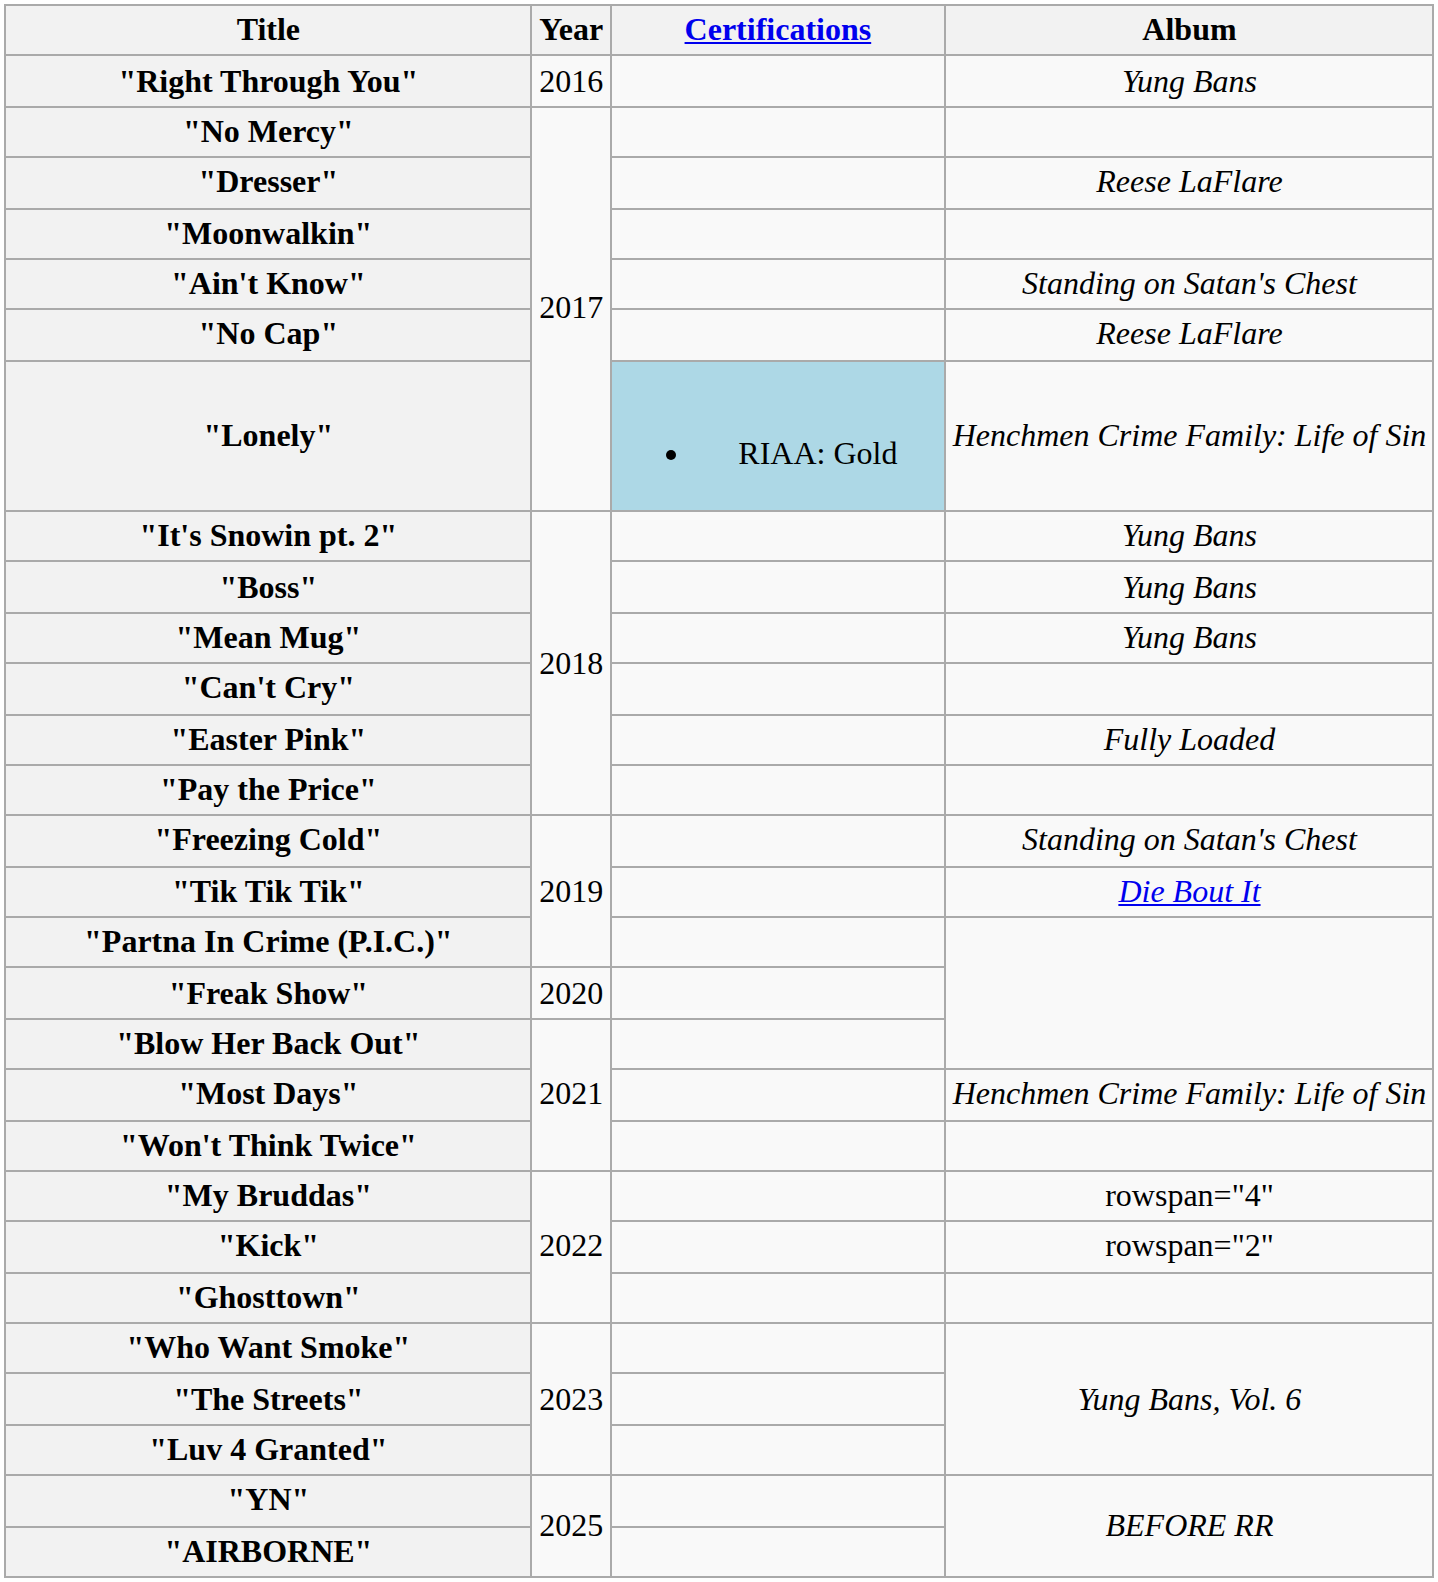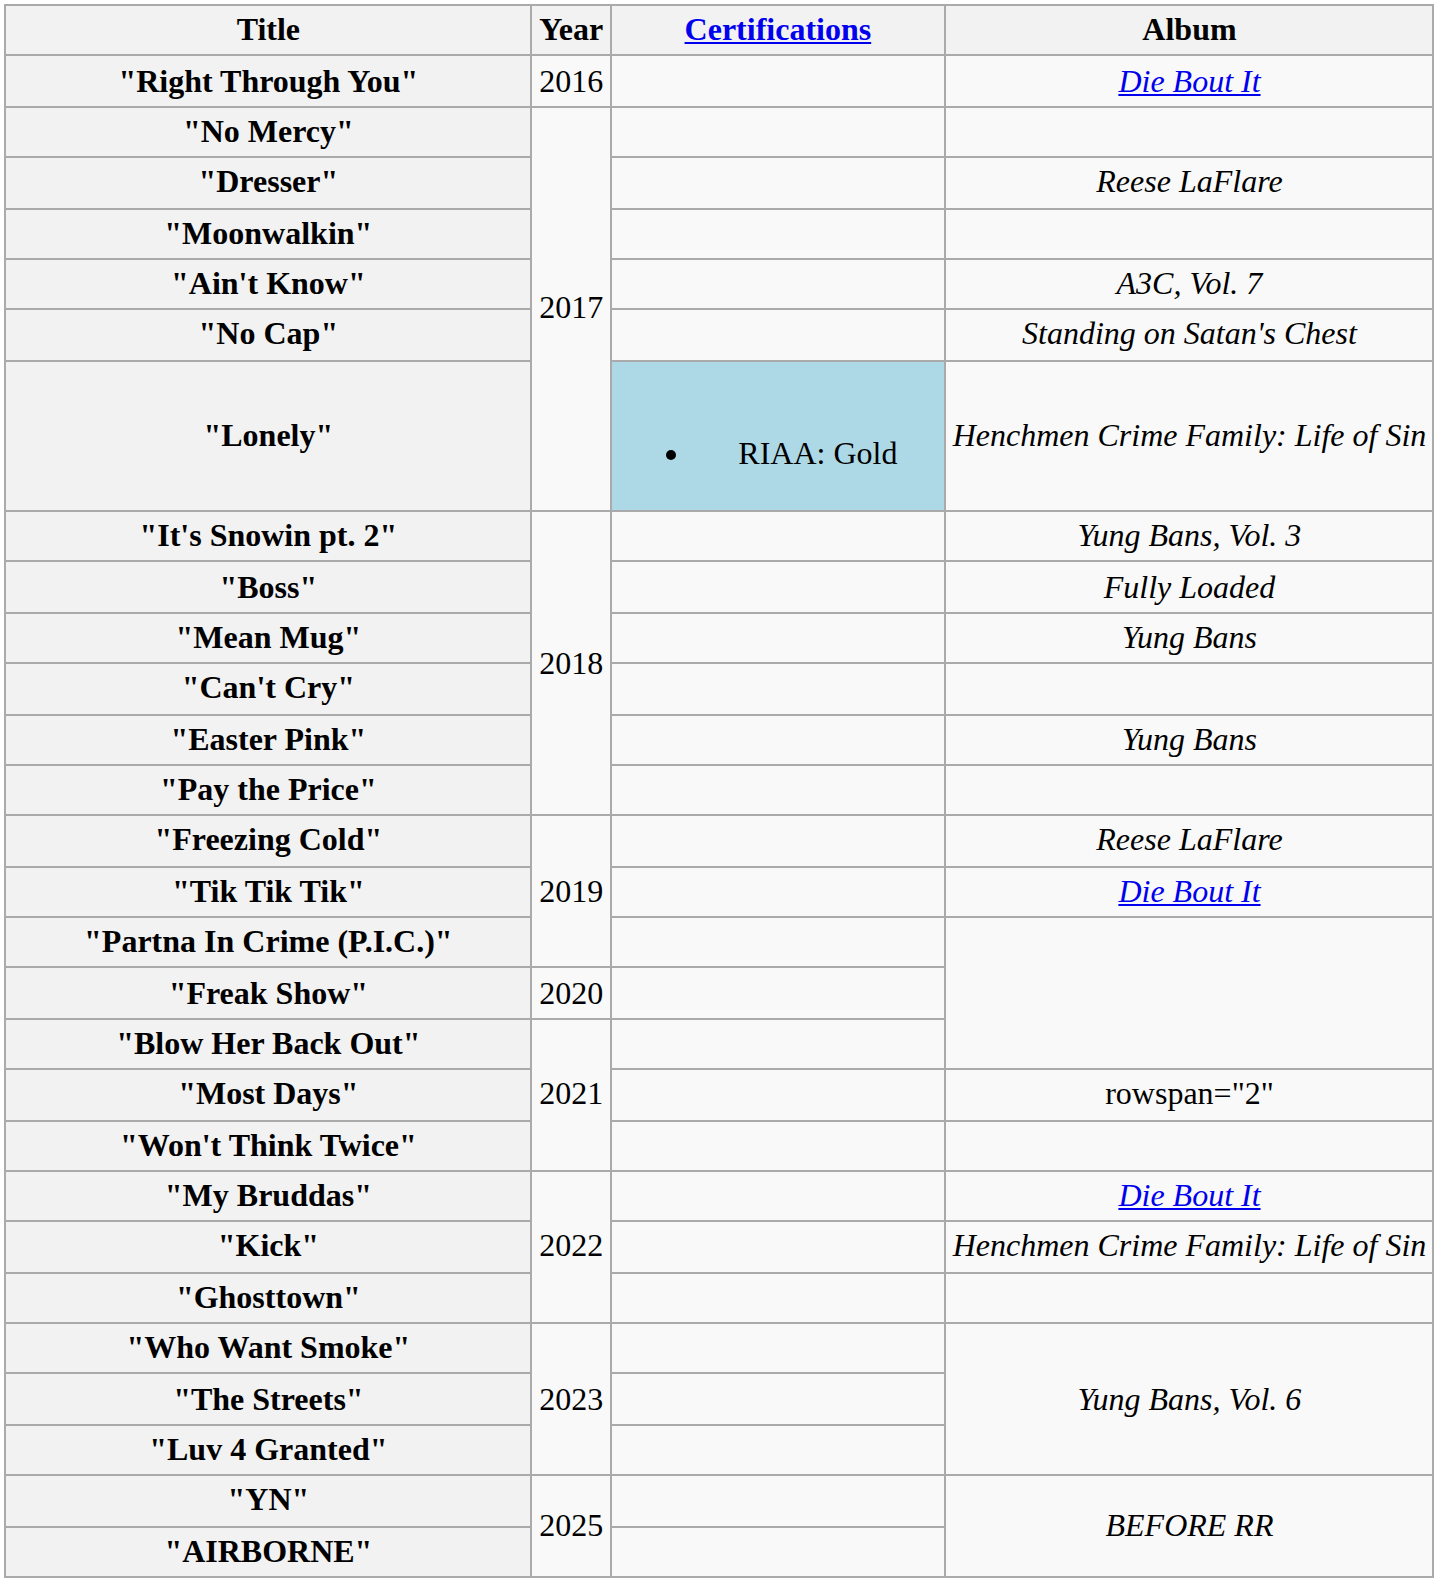"Right Through You" | Album: Yung Bans -> Die Bout It
"Ain't Know" | Album: Standing on Satan's Chest -> A3C, Vol. 7
"No Cap" | Album: Reese LaFlare -> Standing on Satan's Chest
"It's Snowin pt. 2" | Album: Yung Bans -> Yung Bans, Vol. 3
"Boss" | Album: Yung Bans -> Fully Loaded
"Easter Pink" | Album: Fully Loaded -> Yung Bans
"Freezing Cold" | Album: Standing on Satan's Chest -> Reese LaFlare
"Most Days" | Album: Henchmen Crime Family: Life of Sin -> rowspan="2"
"My Bruddas" | Album: rowspan="4" -> Die Bout It
"Kick" | Album: rowspan="2" -> Henchmen Crime Family: Life of Sin
